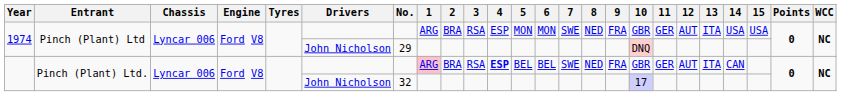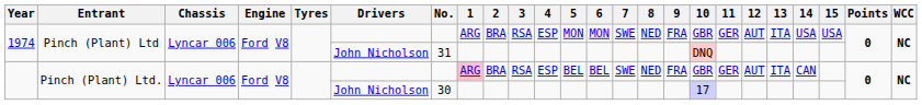row 3 | No.: 29 -> 31
row 4 | 4: bold -> normal
row 5 | No.: 32 -> 30
